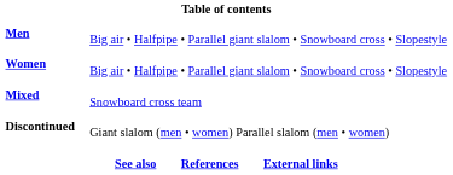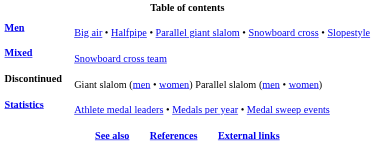- row: Women | Big air • Halfpipe • Parallel giant slalom • Snowboard cross • Slopestyle
+ row: Statistics | Athlete medal leaders • Medals per year • Medal sweep events
